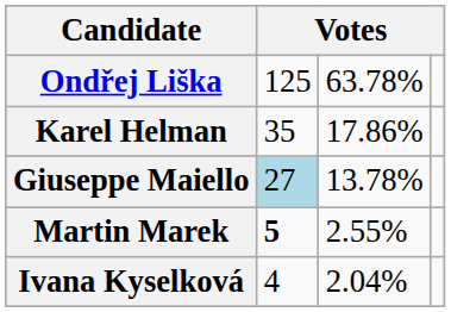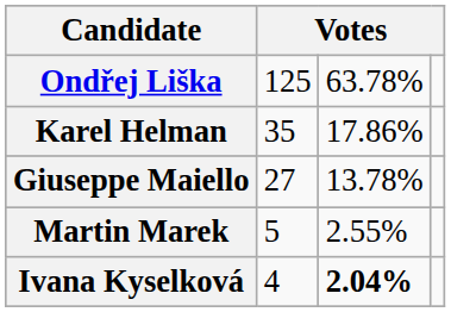Giuseppe Maiello | column 2: lightblue background -> no background
Martin Marek | column 2: bold -> normal
Ivana Kyselková | column 3: normal -> bold
